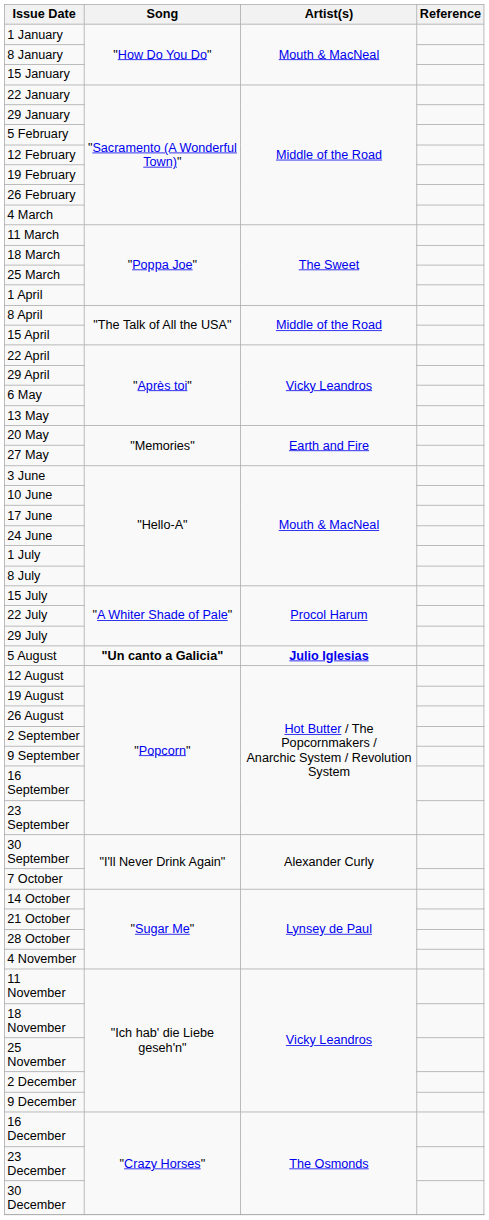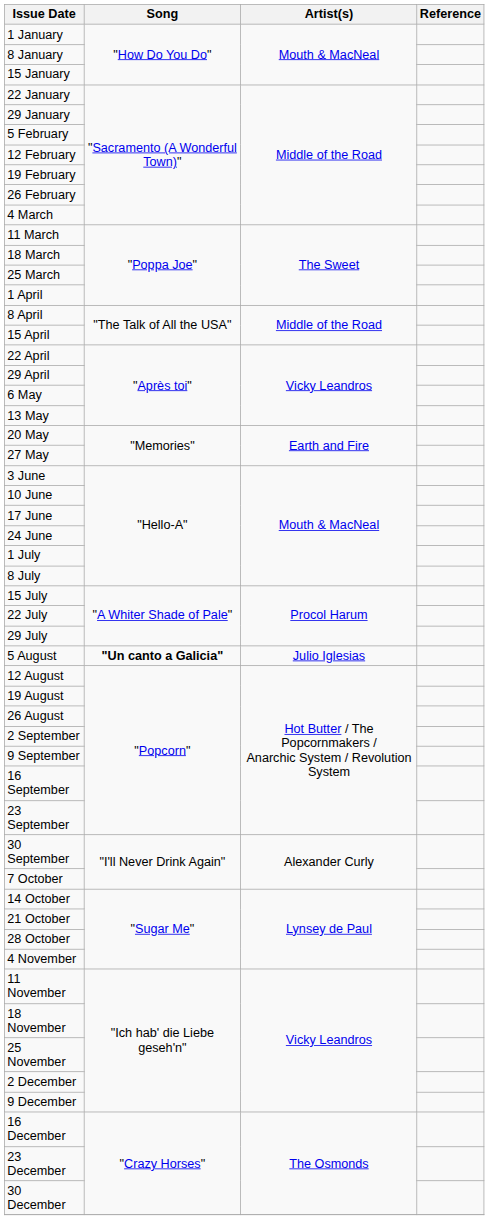5 August | Artist(s): bold -> normal
